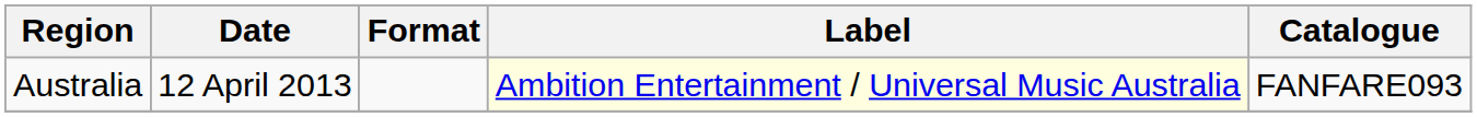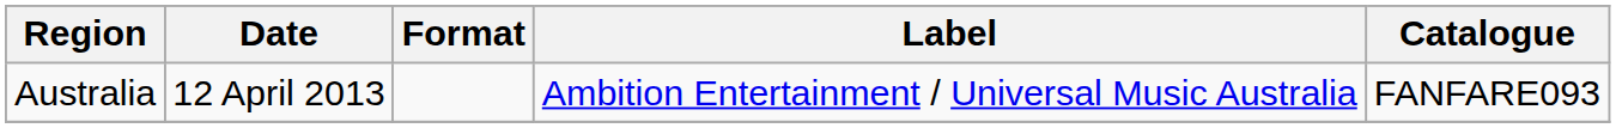Australia | Label: lightyellow background -> no background
